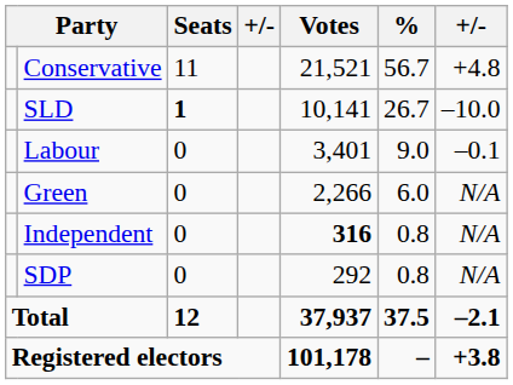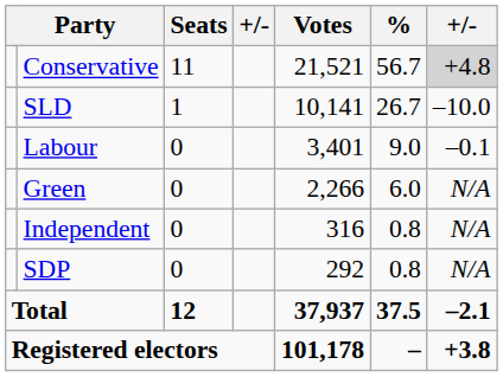Conservative | column 7: no background -> lightgrey background
SLD | Seats: bold -> normal
Independent | Votes: bold -> normal
